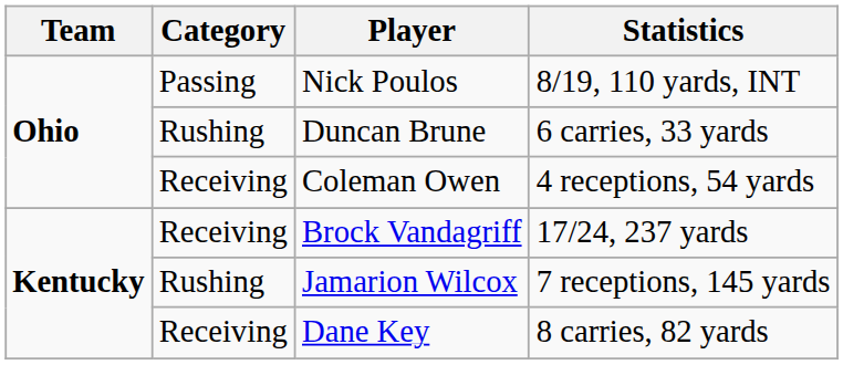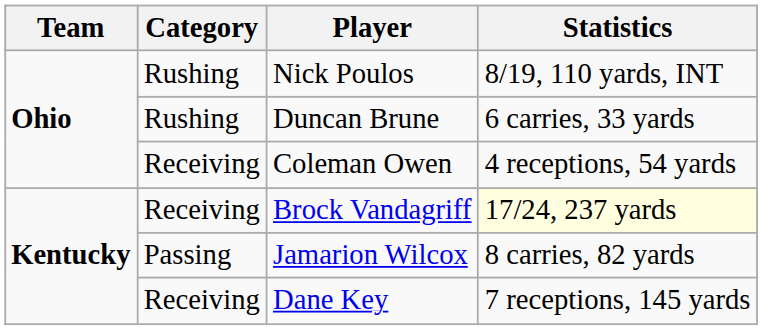Nick Poulos | Category: Passing -> Rushing
Brock Vandagriff | Statistics: no background -> lightyellow background
Jamarion Wilcox | Category: Rushing -> Passing
Jamarion Wilcox | Statistics: 7 receptions, 145 yards -> 8 carries, 82 yards
Dane Key | Statistics: 8 carries, 82 yards -> 7 receptions, 145 yards
